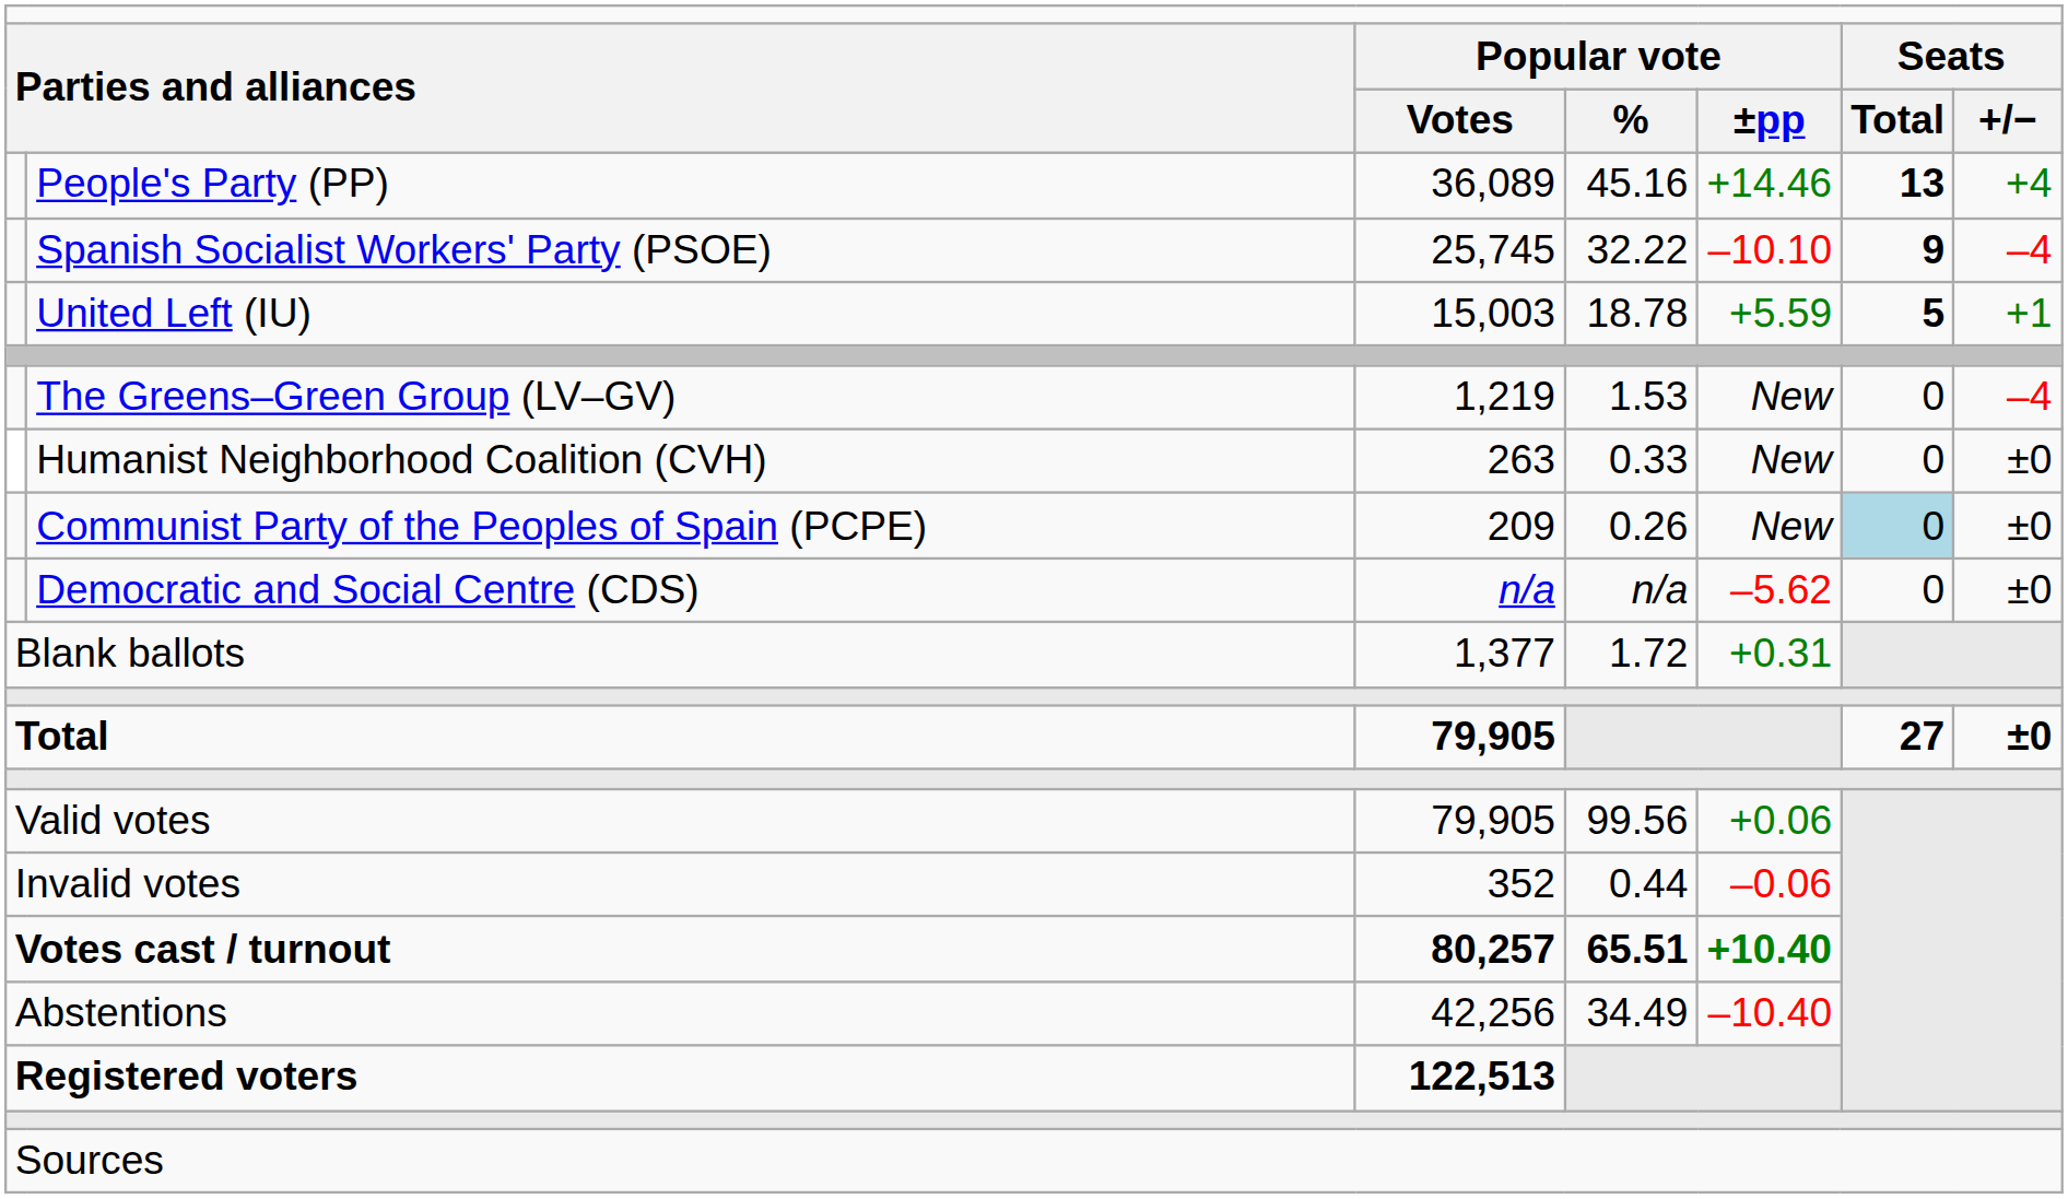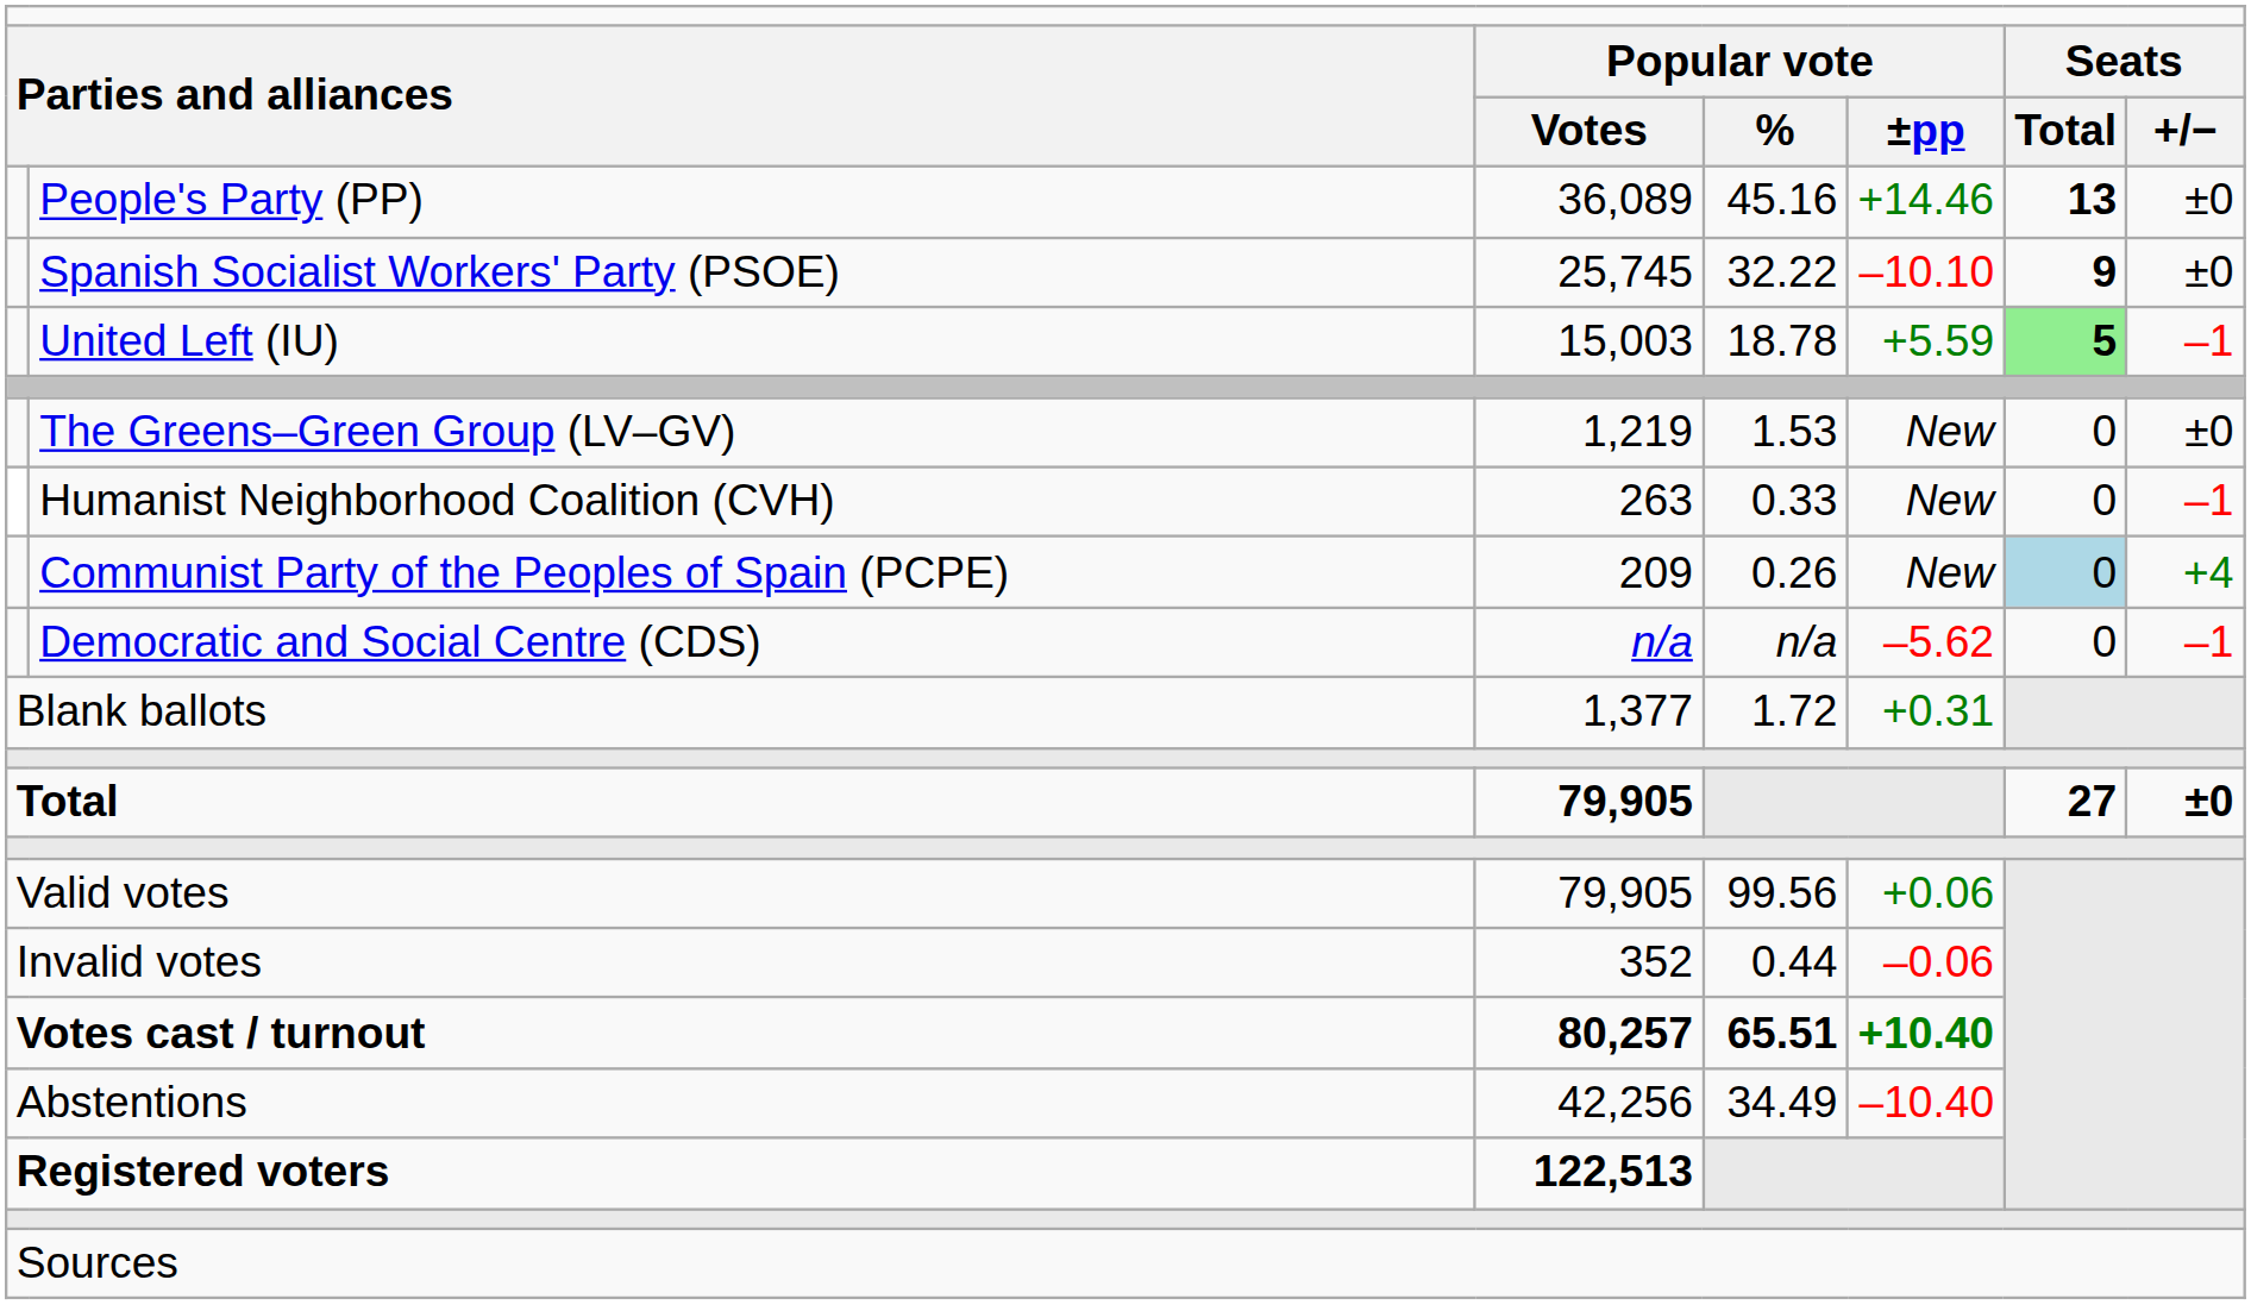People's Party (PP) | column 7: +4 -> ±0
Spanish Socialist Workers' Party (PSOE) | column 7: –4 -> ±0
United Left (IU) | column 6: no background -> lightgreen background
United Left (IU) | column 7: +1 -> –1
The Greens–Green Group (LV–GV) | column 7: –4 -> ±0
Humanist Neighborhood Coalition (CVH) | column 7: ±0 -> –1
Communist Party of the Peoples of Spain (PCPE) | column 7: ±0 -> +4
Democratic and Social Centre (CDS) | column 7: ±0 -> –1
